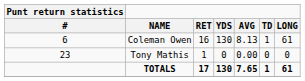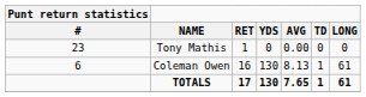rows swapped: Coleman Owen <-> Tony Mathis
